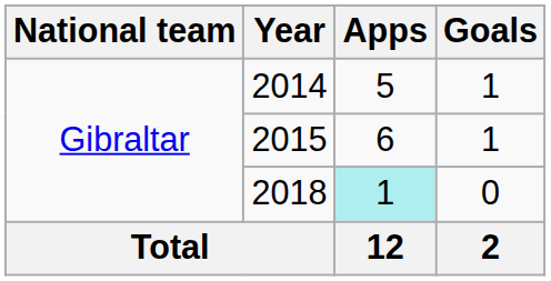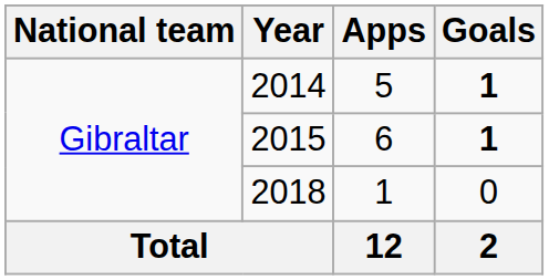2014 | Goals: normal -> bold
2015 | Goals: normal -> bold
2018 | Apps: paleturquoise background -> no background
